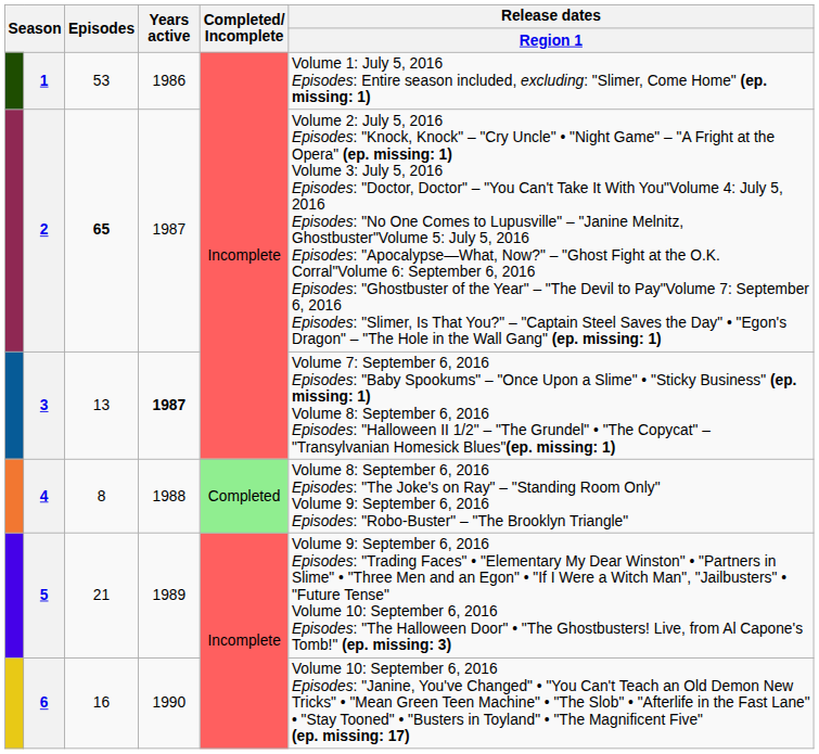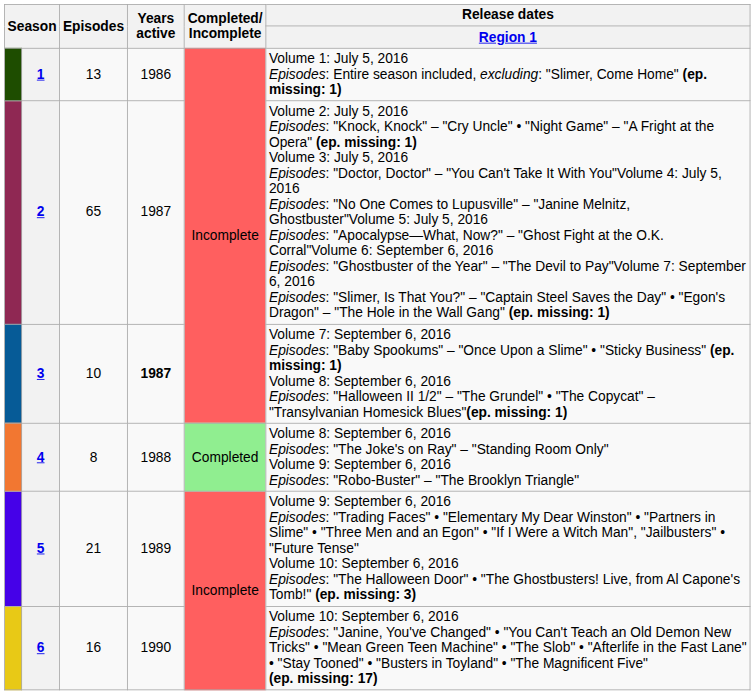1 | Episodes: 53 -> 13
2 | Episodes: bold -> normal
3 | Episodes: 13 -> 10
